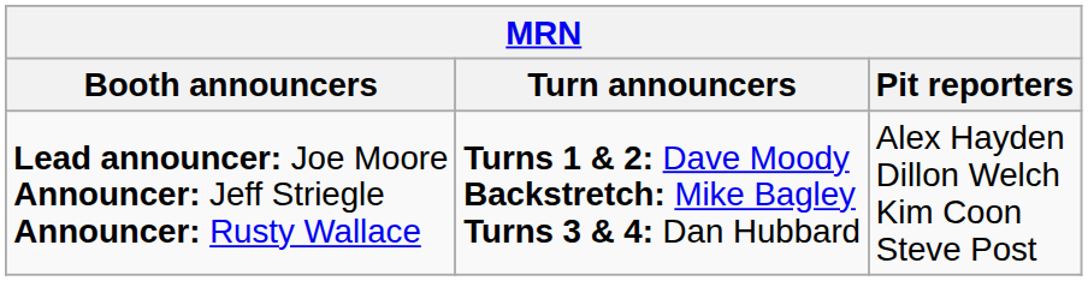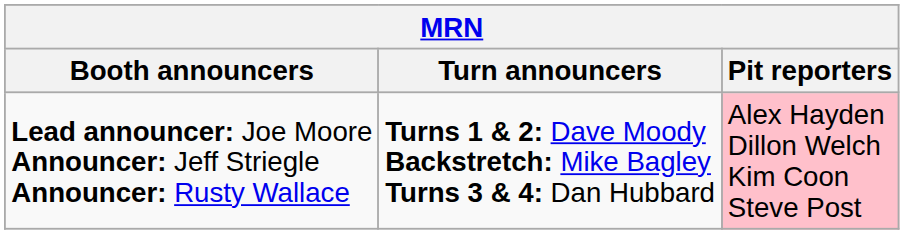row 3 | Pit reporters: no background -> pink background
